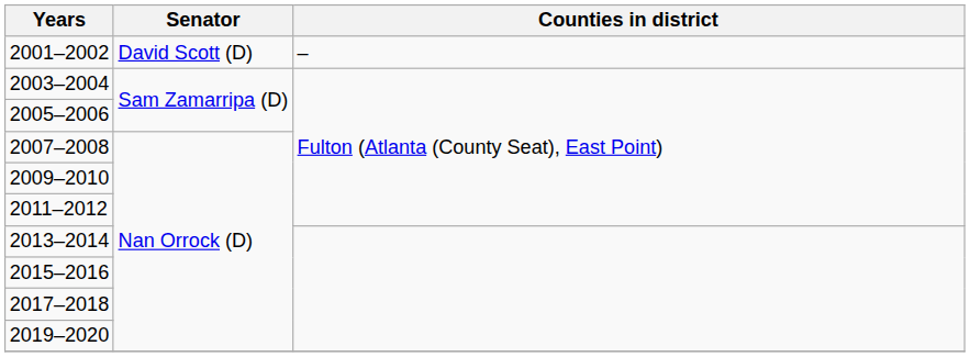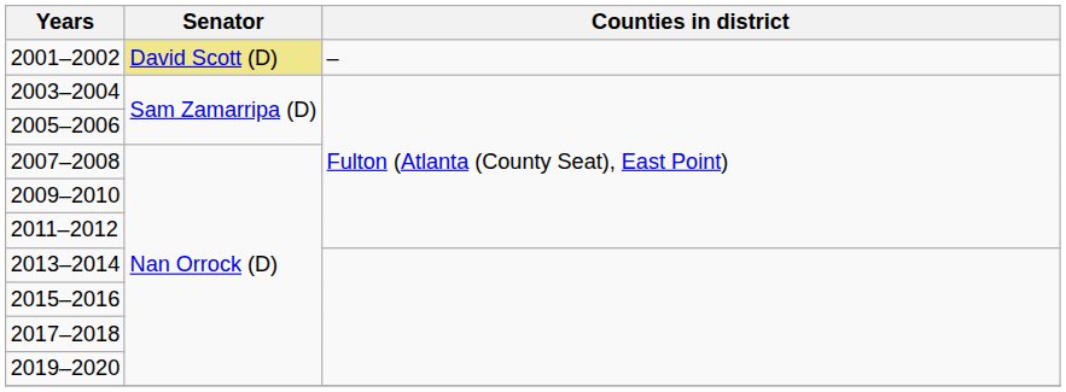2001–2002 | Senator: no background -> khaki background
